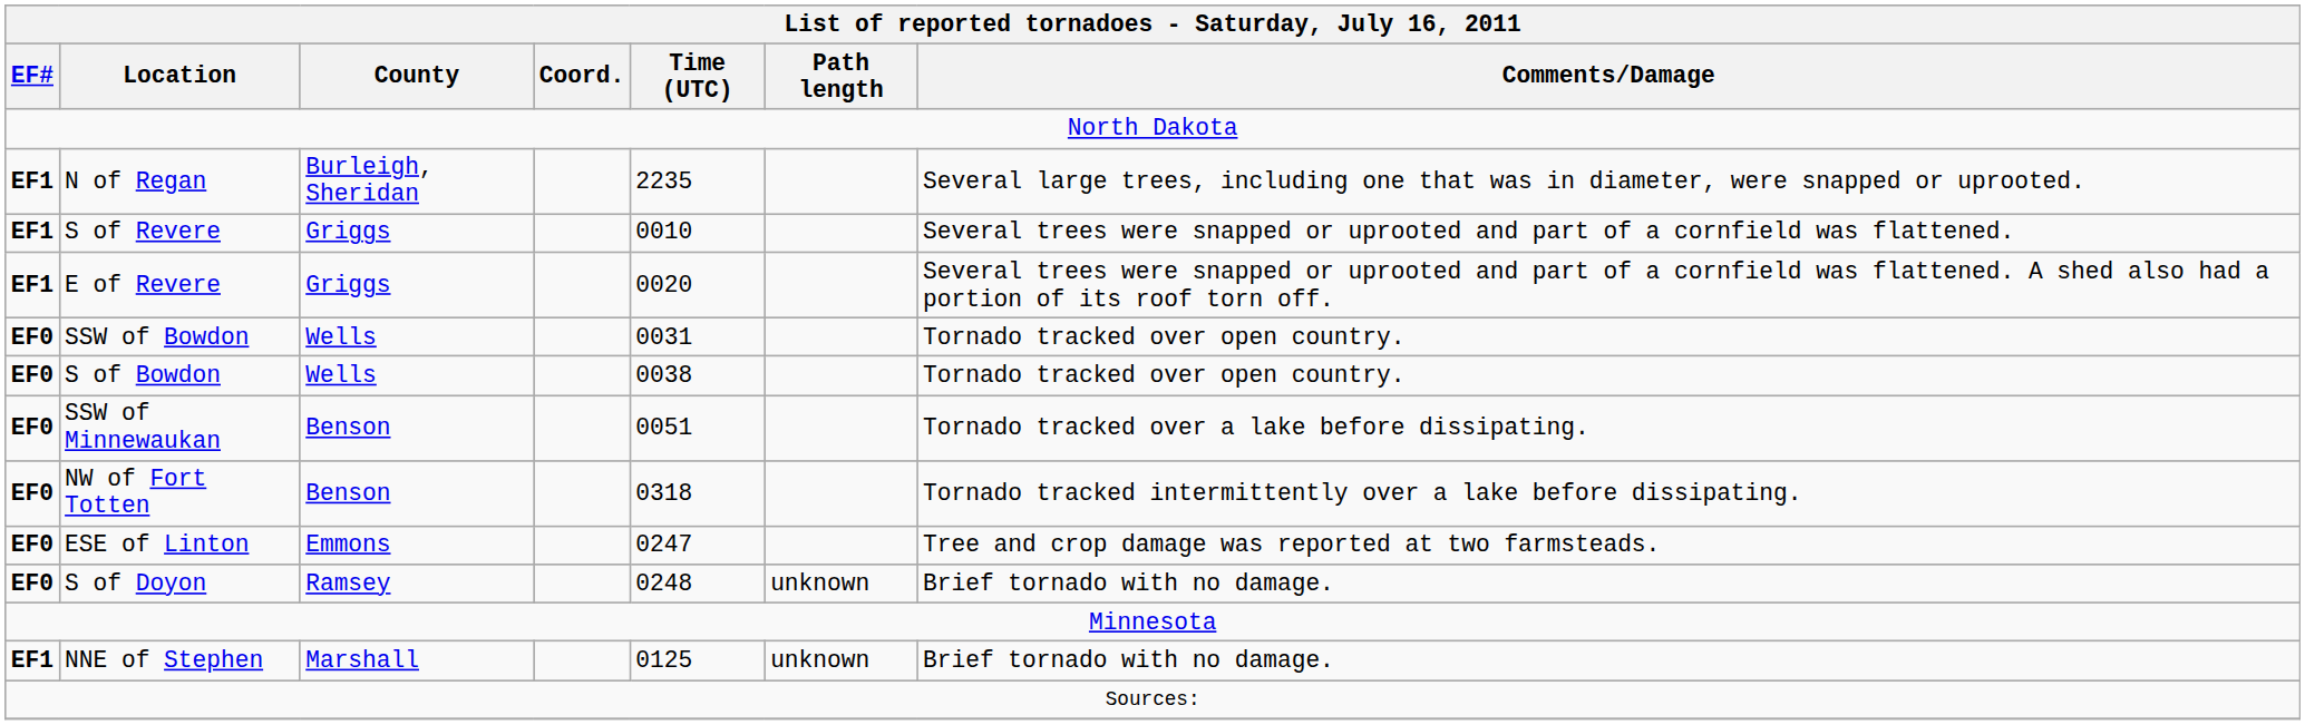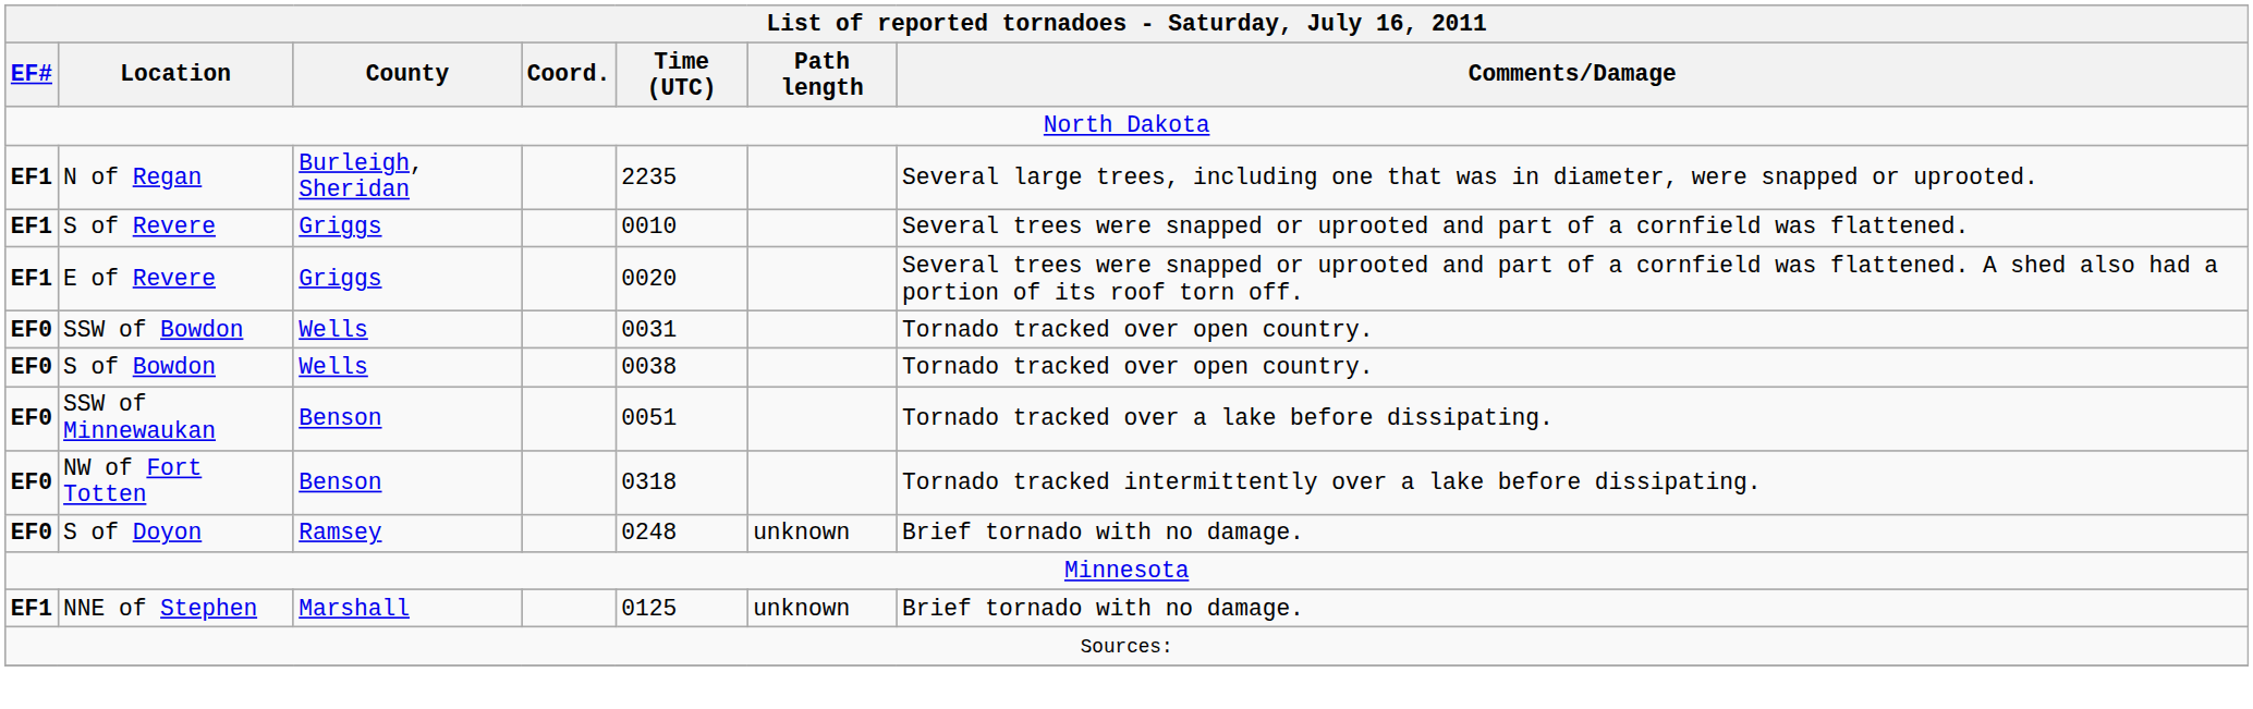- row: EF0 | ESE of Linton | Emmons | 0247 | Tree and crop damage was reported at two farmsteads.
